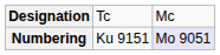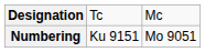Numbering | column 3: lavender background -> no background
